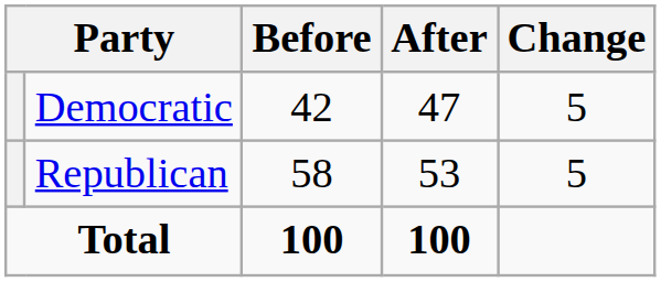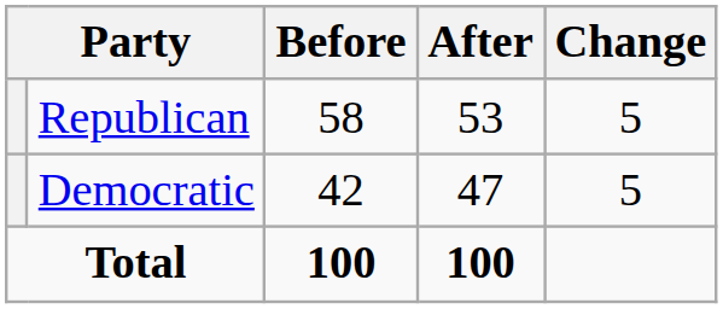rows swapped: Republican <-> Democratic
